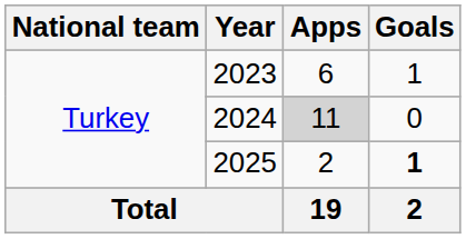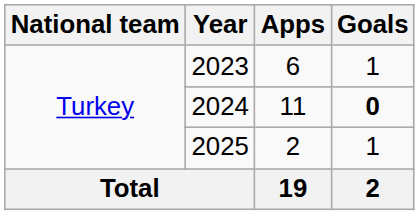2024 | Apps: lightgrey background -> no background
2024 | Goals: normal -> bold
2025 | Goals: bold -> normal
